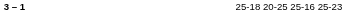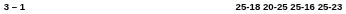row 1 | column 2: normal -> bold
